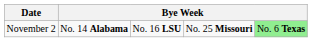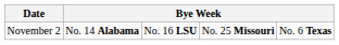November 2 | column 5: lightgreen background -> no background
